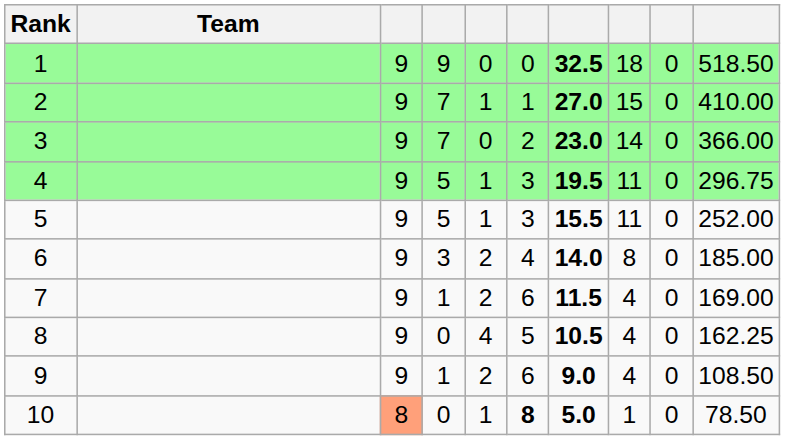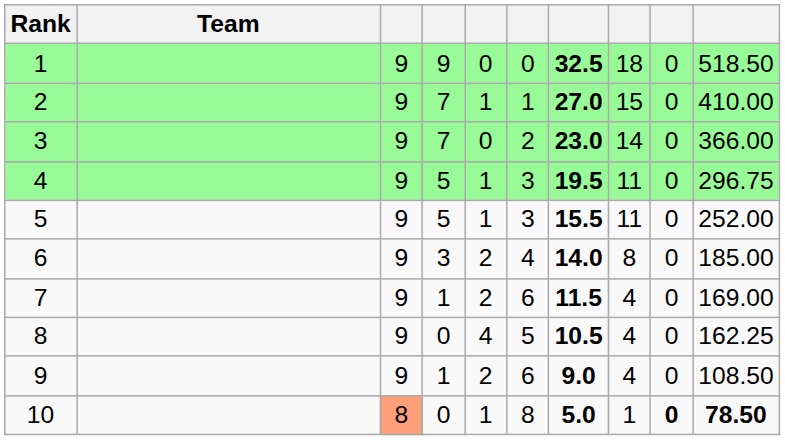10 | column 6: bold -> normal
10 | column 9: normal -> bold
10 | column 10: normal -> bold
